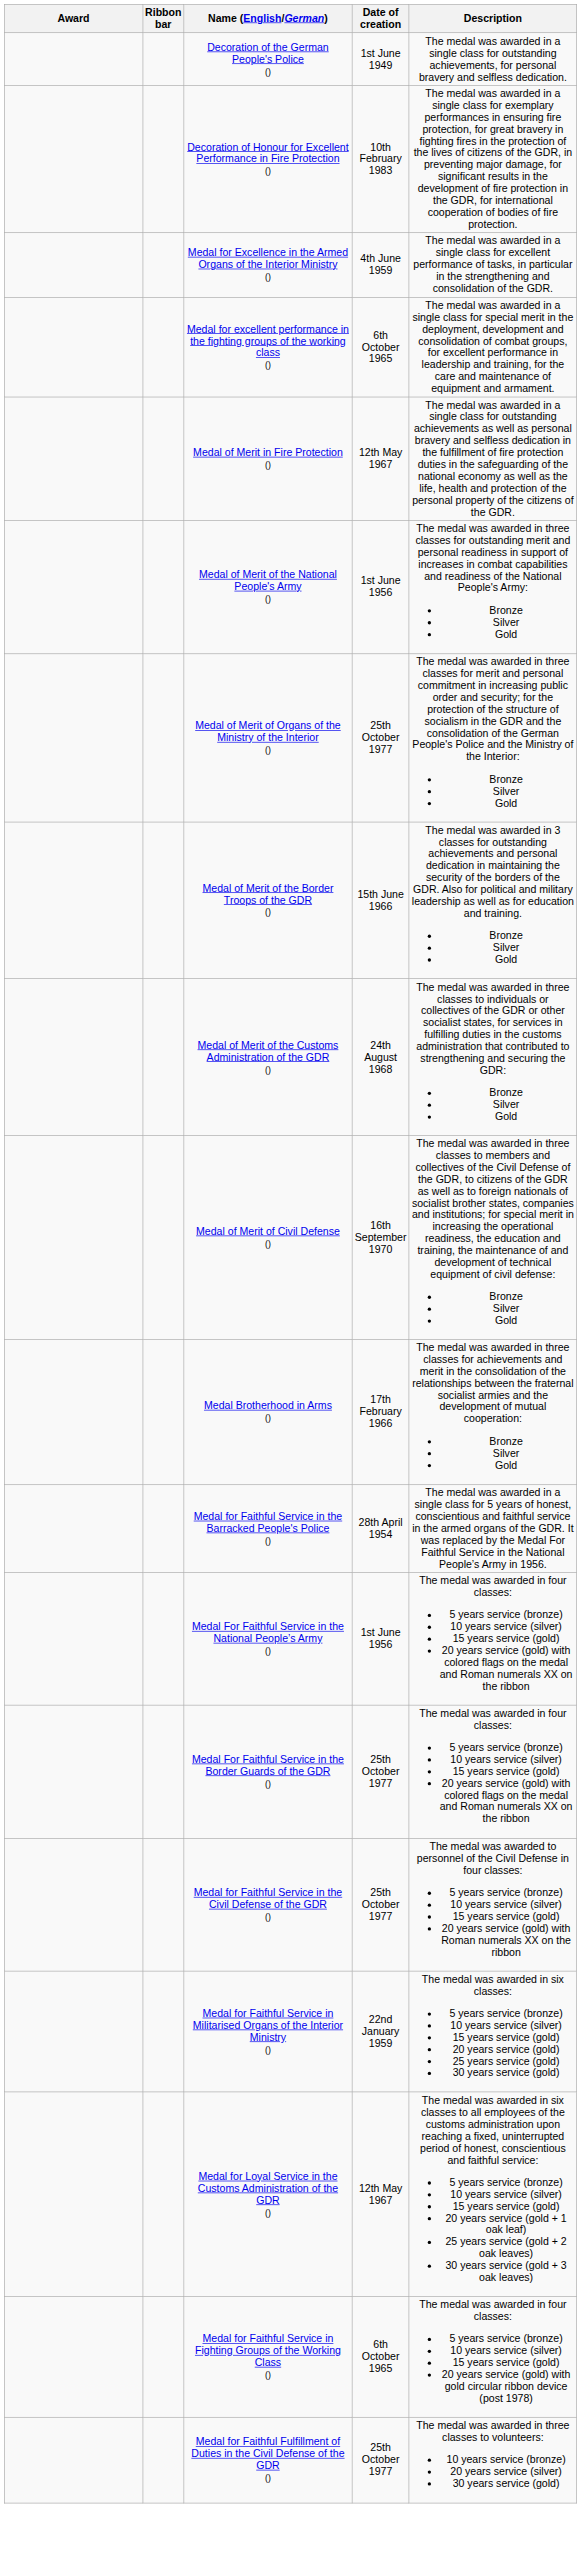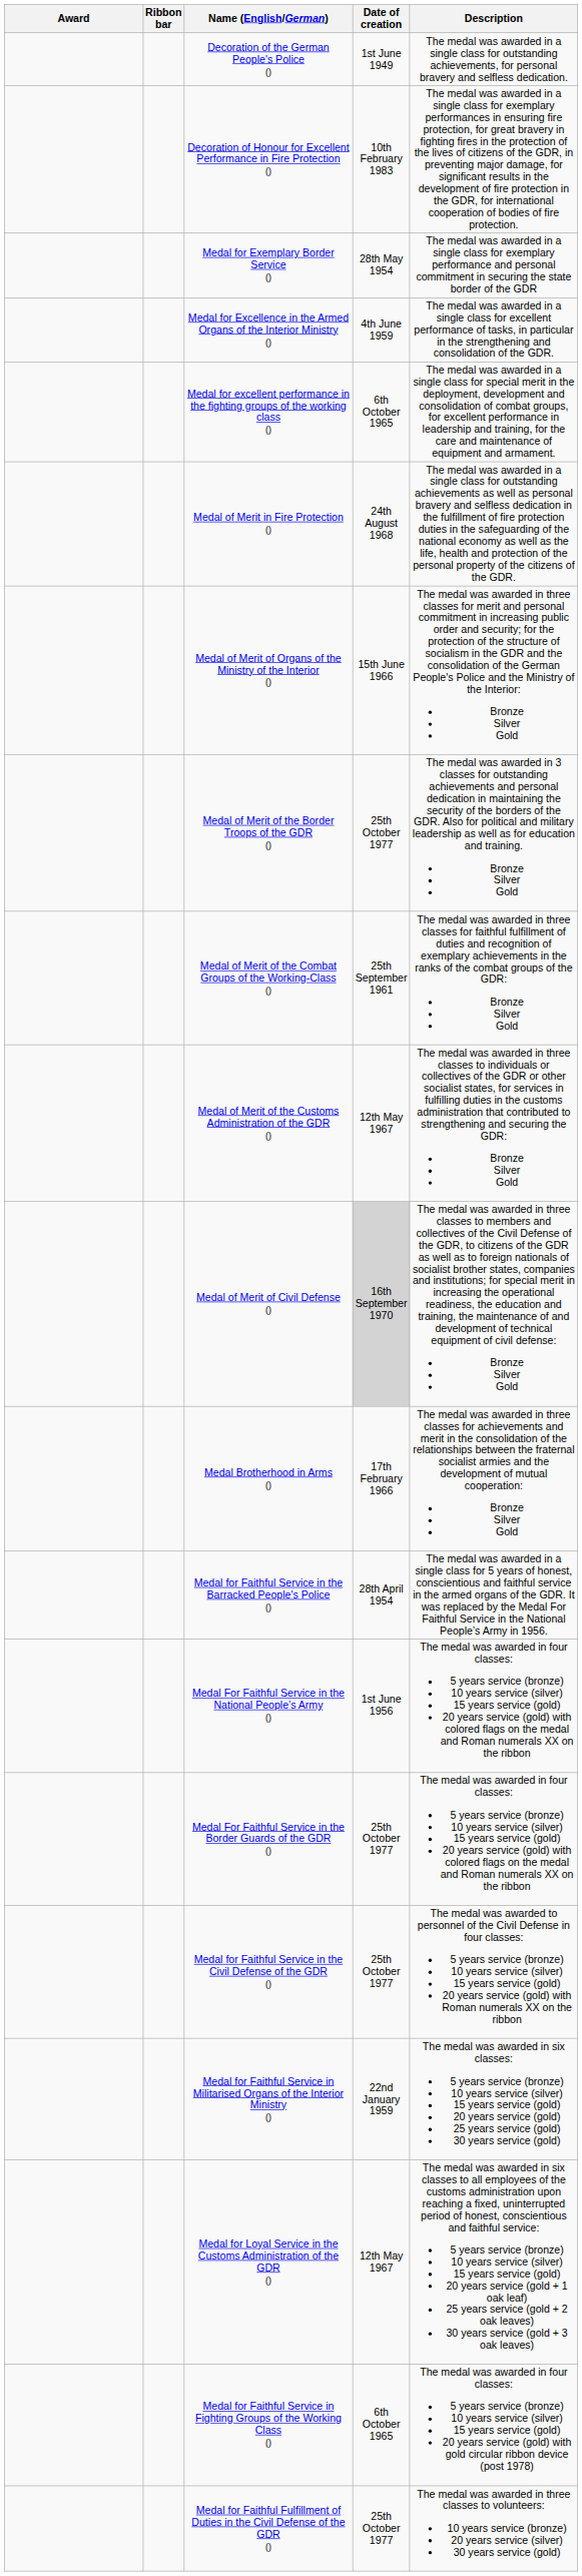+ row: Medal for Exemplary Border Service () | 28th May 1954 | The medal was awarded in a single class for exemplary performance and personal commitment in securing the state border of the GDR
Medal of Merit in Fire Protection () | Date of creation: 12th May 1967 -> 24th August 1968
- row: Medal of Merit of the National People's Army () | 1st June 1956 | The medal was awarded in three classes for outstanding merit and personal readiness in support of increases in combat capabilities and readiness of the National People's Army: Bronze Silver Gold
Medal of Merit of Organs of the Ministry of the Interior () | Date of creation: 25th October 1977 -> 15th June 1966
Medal of Merit of the Border Troops of the GDR () | Date of creation: 15th June 1966 -> 25th October 1977
+ row: Medal of Merit of the Combat Groups of the Working-Class () | 25th September 1961 | The medal was awarded in three classes for faithful fulfillment of duties and recognition of exemplary achievements in the ranks of the combat groups of the GDR: Bronze Silver Gold
Medal of Merit of the Customs Administration of the GDR () | Date of creation: 24th August 1968 -> 12th May 1967
Medal of Merit of Civil Defense () | Date of creation: no background -> lightgrey background
